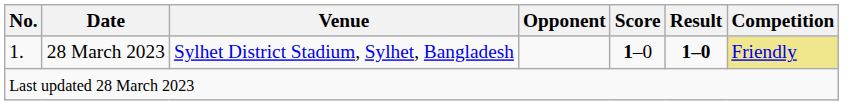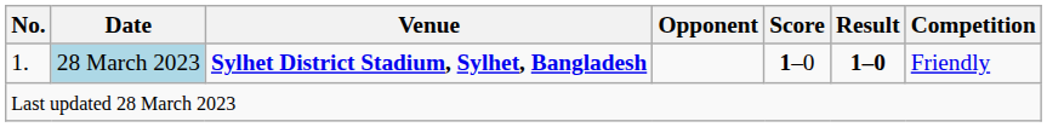1. | Date: no background -> lightblue background
1. | Venue: normal -> bold
1. | Competition: khaki background -> no background
